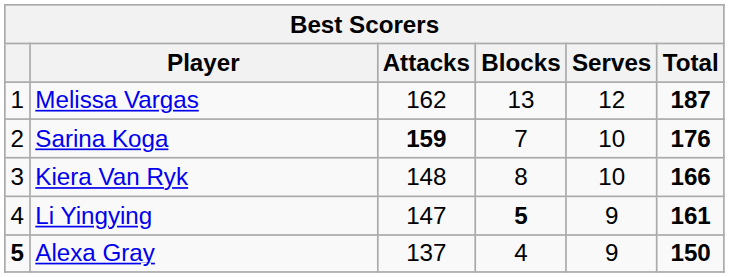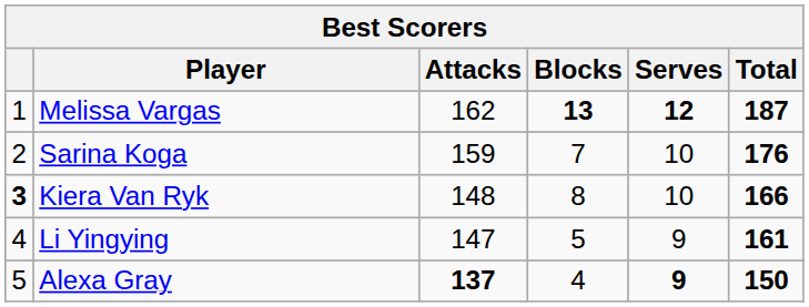Melissa Vargas | Blocks: normal -> bold
Melissa Vargas | Serves: normal -> bold
Sarina Koga | Attacks: bold -> normal
Kiera Van Ryk | column 1: normal -> bold
Li Yingying | Blocks: bold -> normal
Alexa Gray | column 1: bold -> normal
Alexa Gray | Attacks: normal -> bold
Alexa Gray | Serves: normal -> bold
